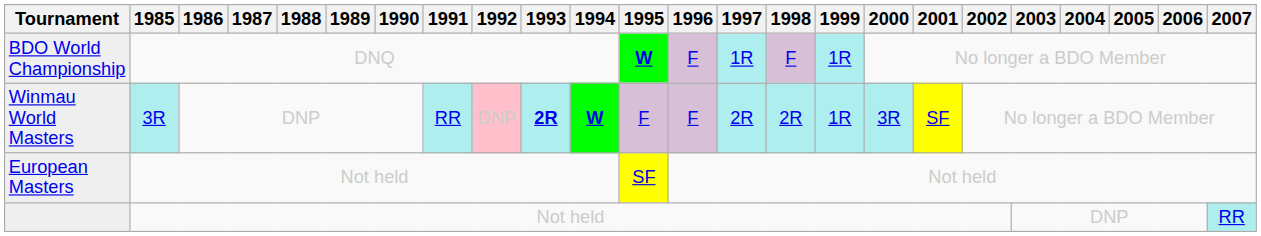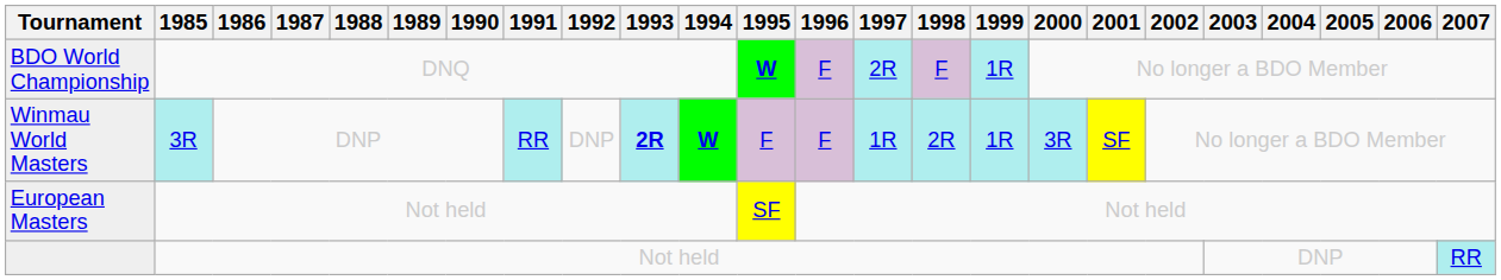BDO World Championship | 1997: 1R -> 2R
Winmau World Masters | 1992: pink background -> no background
Winmau World Masters | 1997: 2R -> 1R
